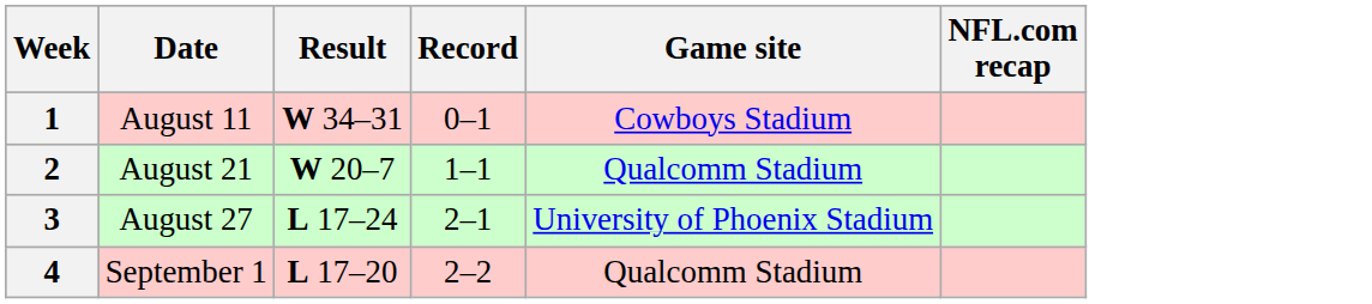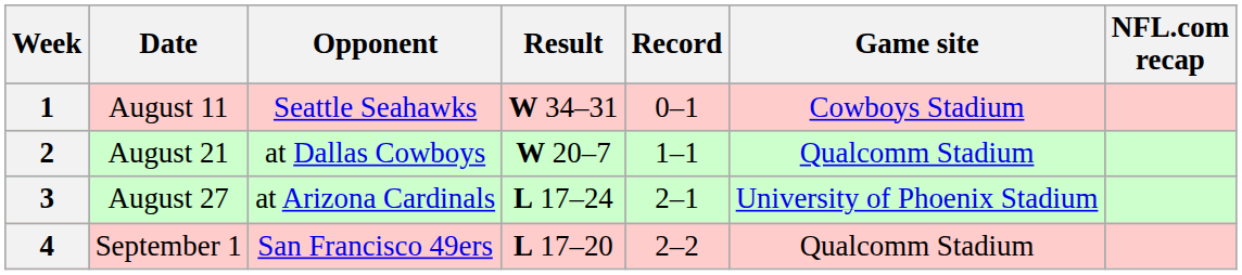+ column: Opponent | Seattle Seahawks | at Dallas Cowboys | at Arizona Cardinals | San Francisco 49ers
